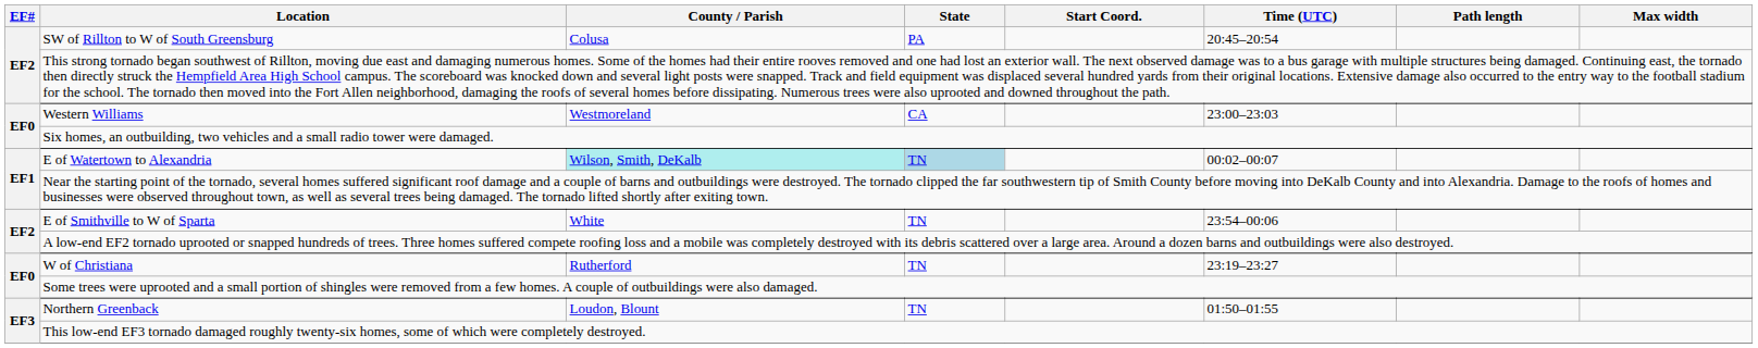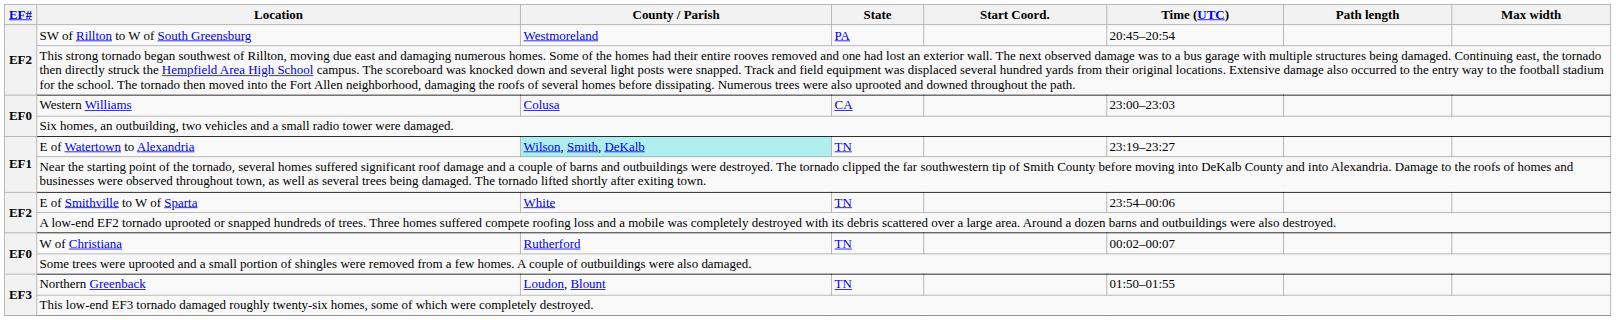SW of Rillton to W of South Greensburg | County / Parish: Colusa -> Westmoreland
Western Williams | County / Parish: Westmoreland -> Colusa
E of Watertown to Alexandria | State: lightblue background -> no background
E of Watertown to Alexandria | Time (UTC): 00:02–00:07 -> 23:19–23:27
W of Christiana | Time (UTC): 23:19–23:27 -> 00:02–00:07
